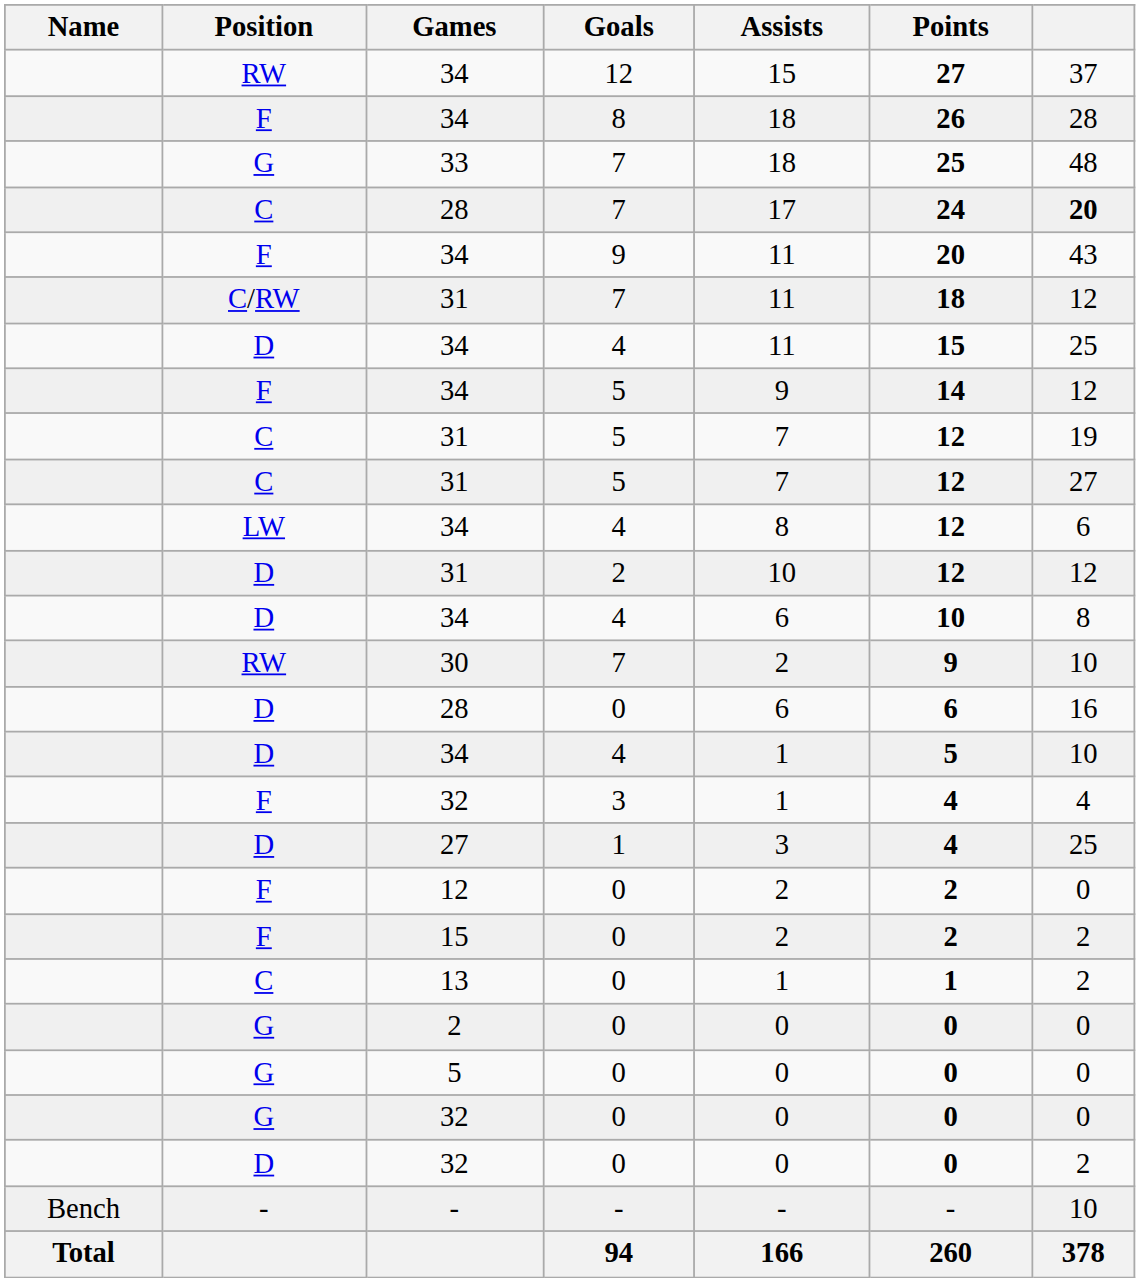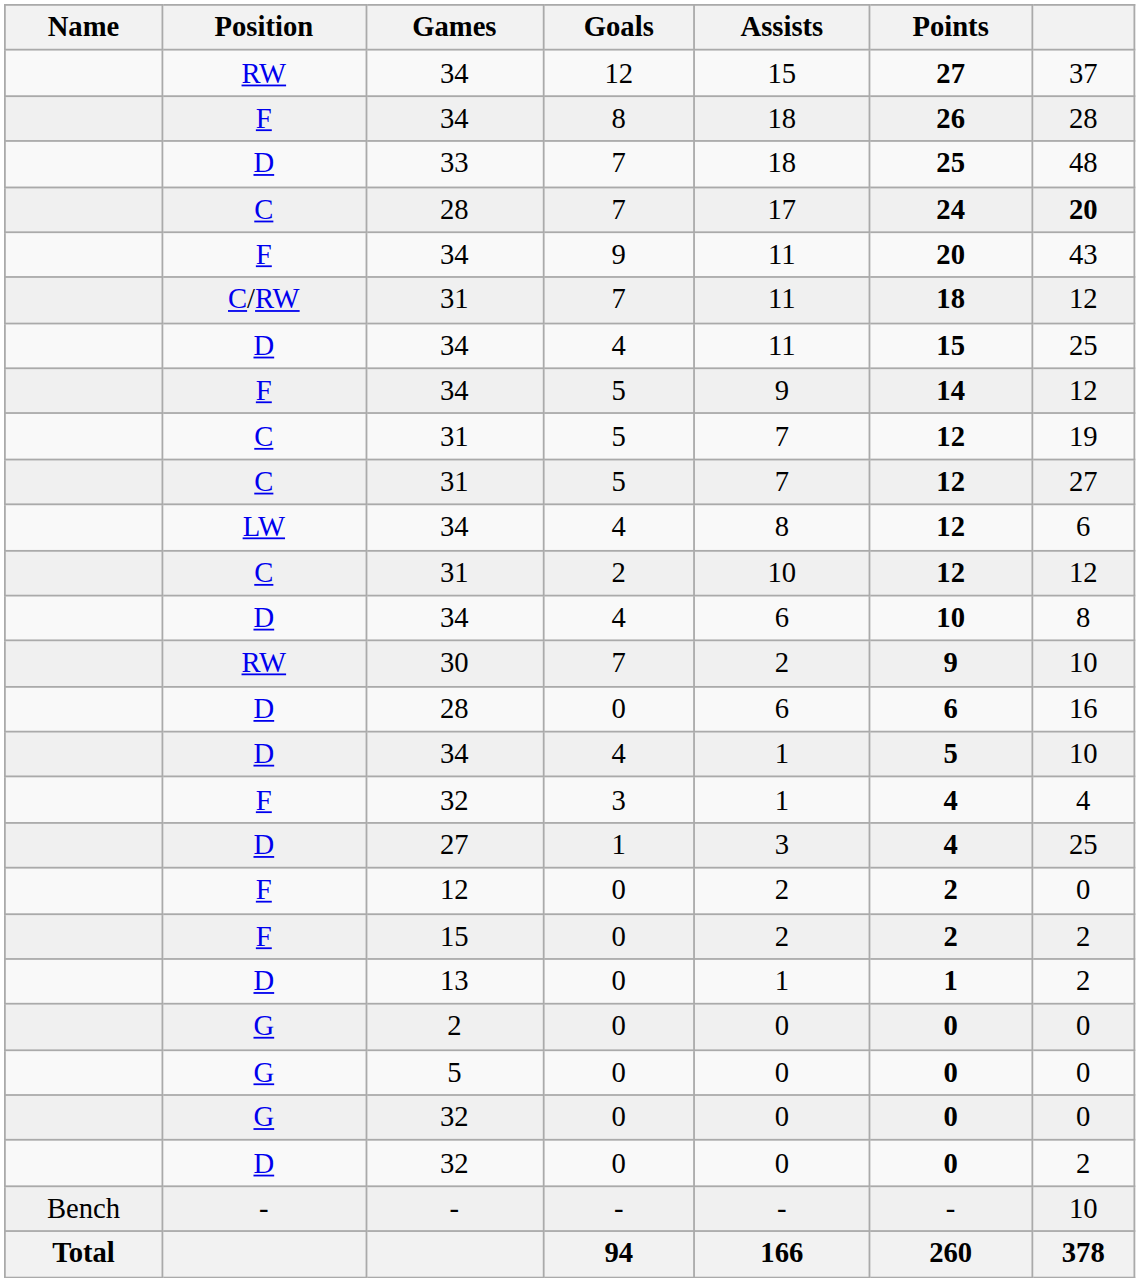33 | Position: G -> D
31 / 2 | Position: D -> C
13 | Position: C -> D
